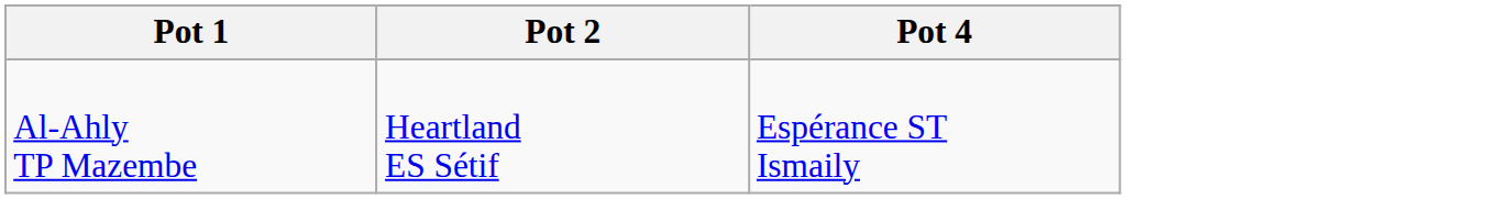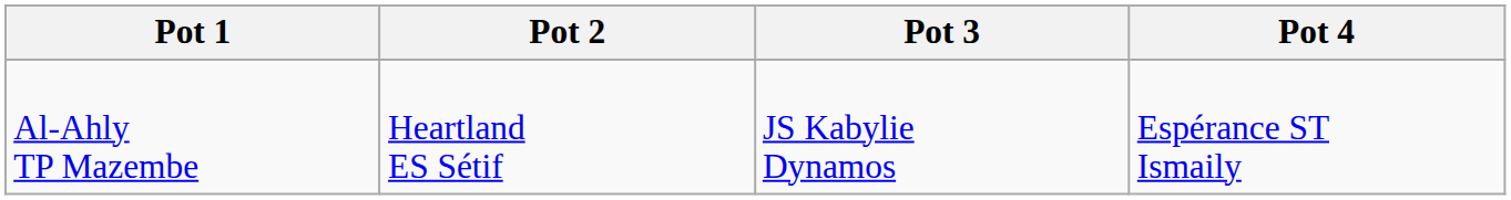+ column: Pot 3 | JS Kabylie Dynamos
